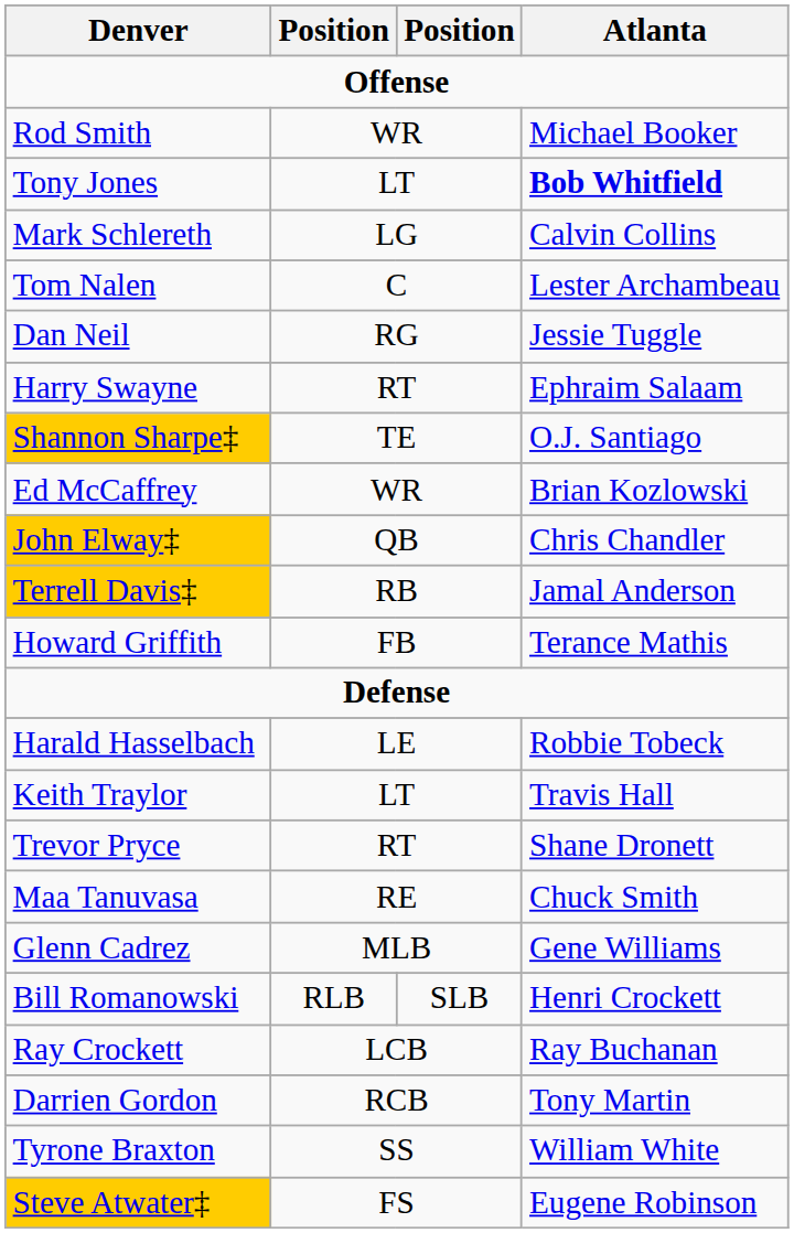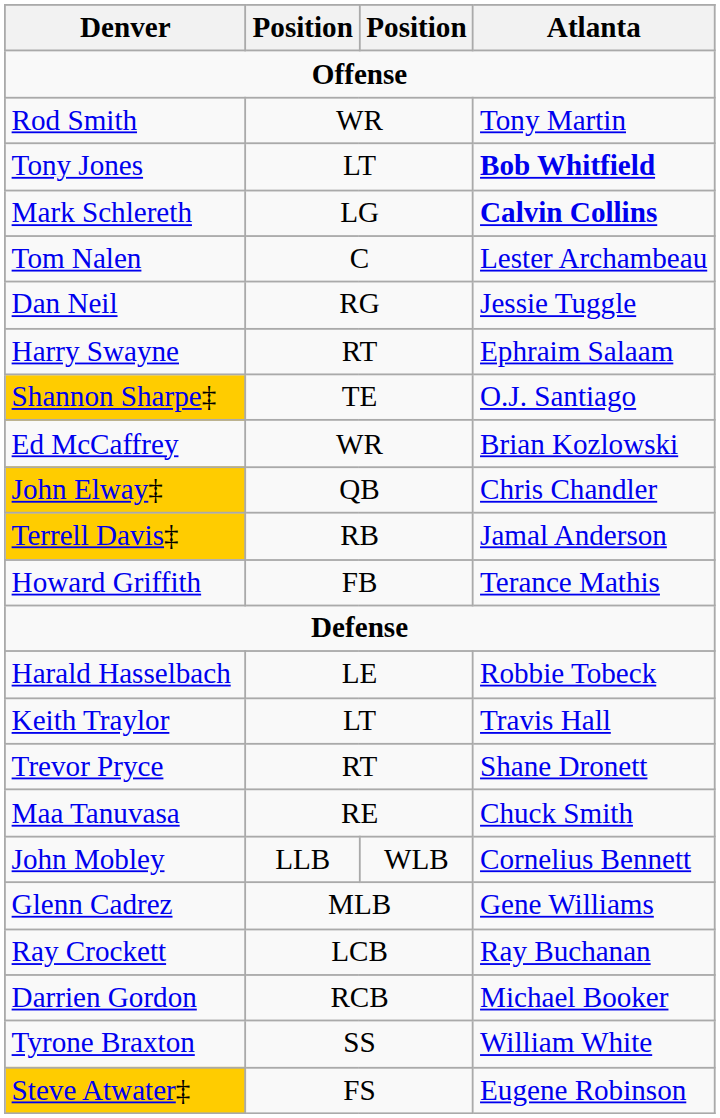Rod Smith | Atlanta: Michael Booker -> Tony Martin
Mark Schlereth | Atlanta: normal -> bold
+ row: John Mobley | LLB | WLB | Cornelius Bennett
- row: Bill Romanowski | RLB | SLB | Henri Crockett
Darrien Gordon | Atlanta: Tony Martin -> Michael Booker
